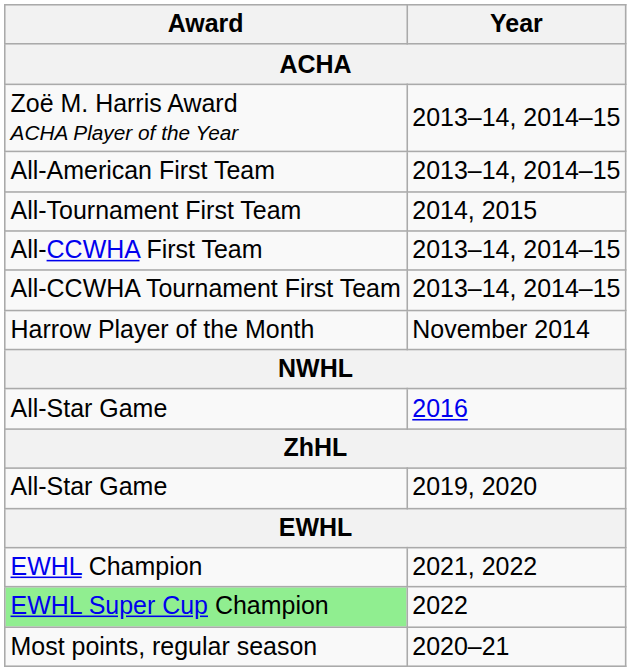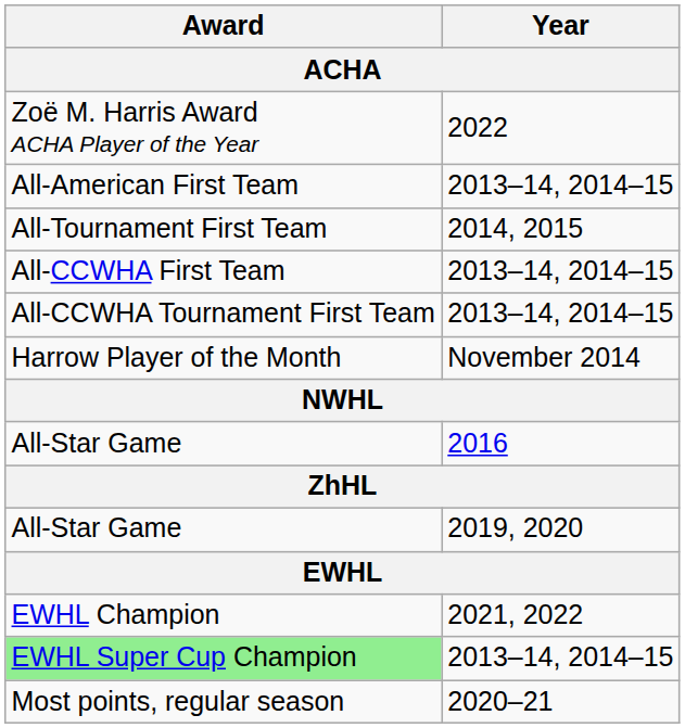row 3 | Year: 2013–14, 2014–15 -> 2022
row 15 | Year: 2022 -> 2013–14, 2014–15
